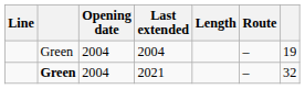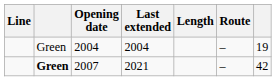2021 | Opening date: 2004 -> 2007
2021 | column 7: 32 -> 42
